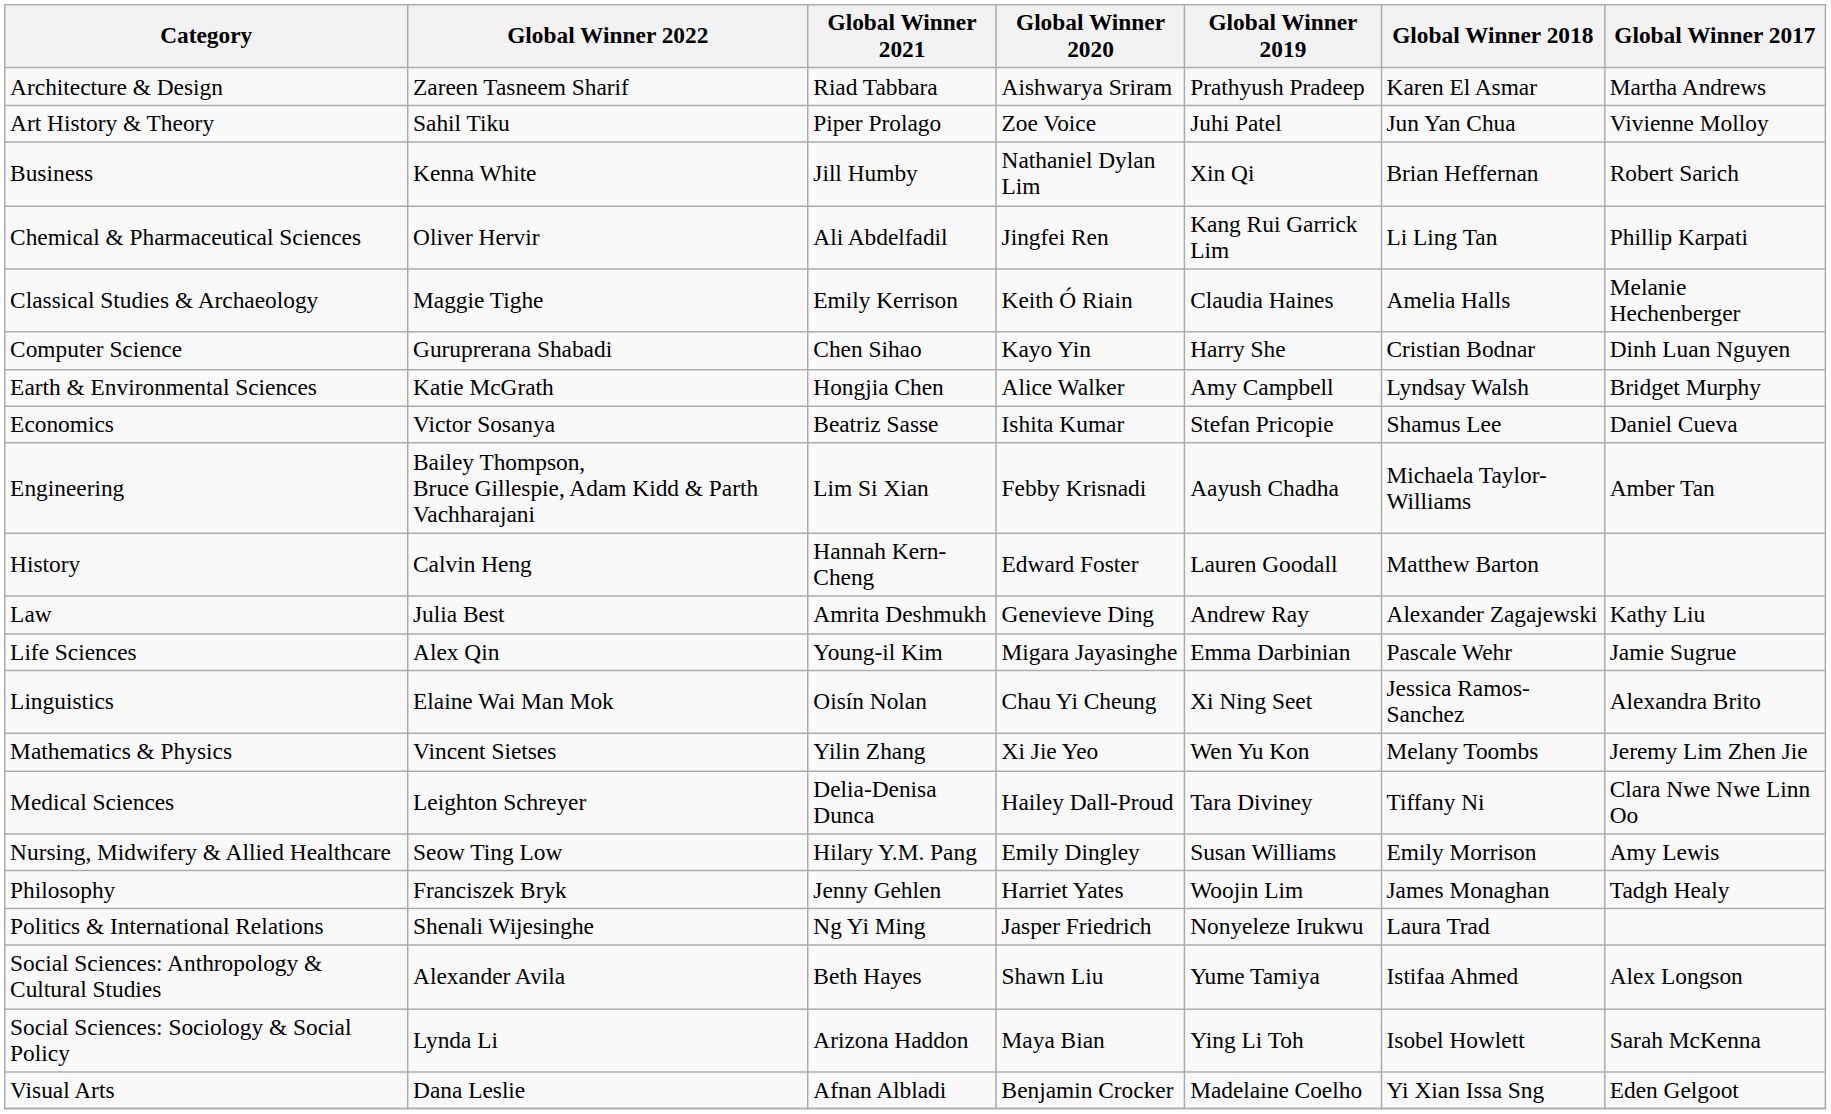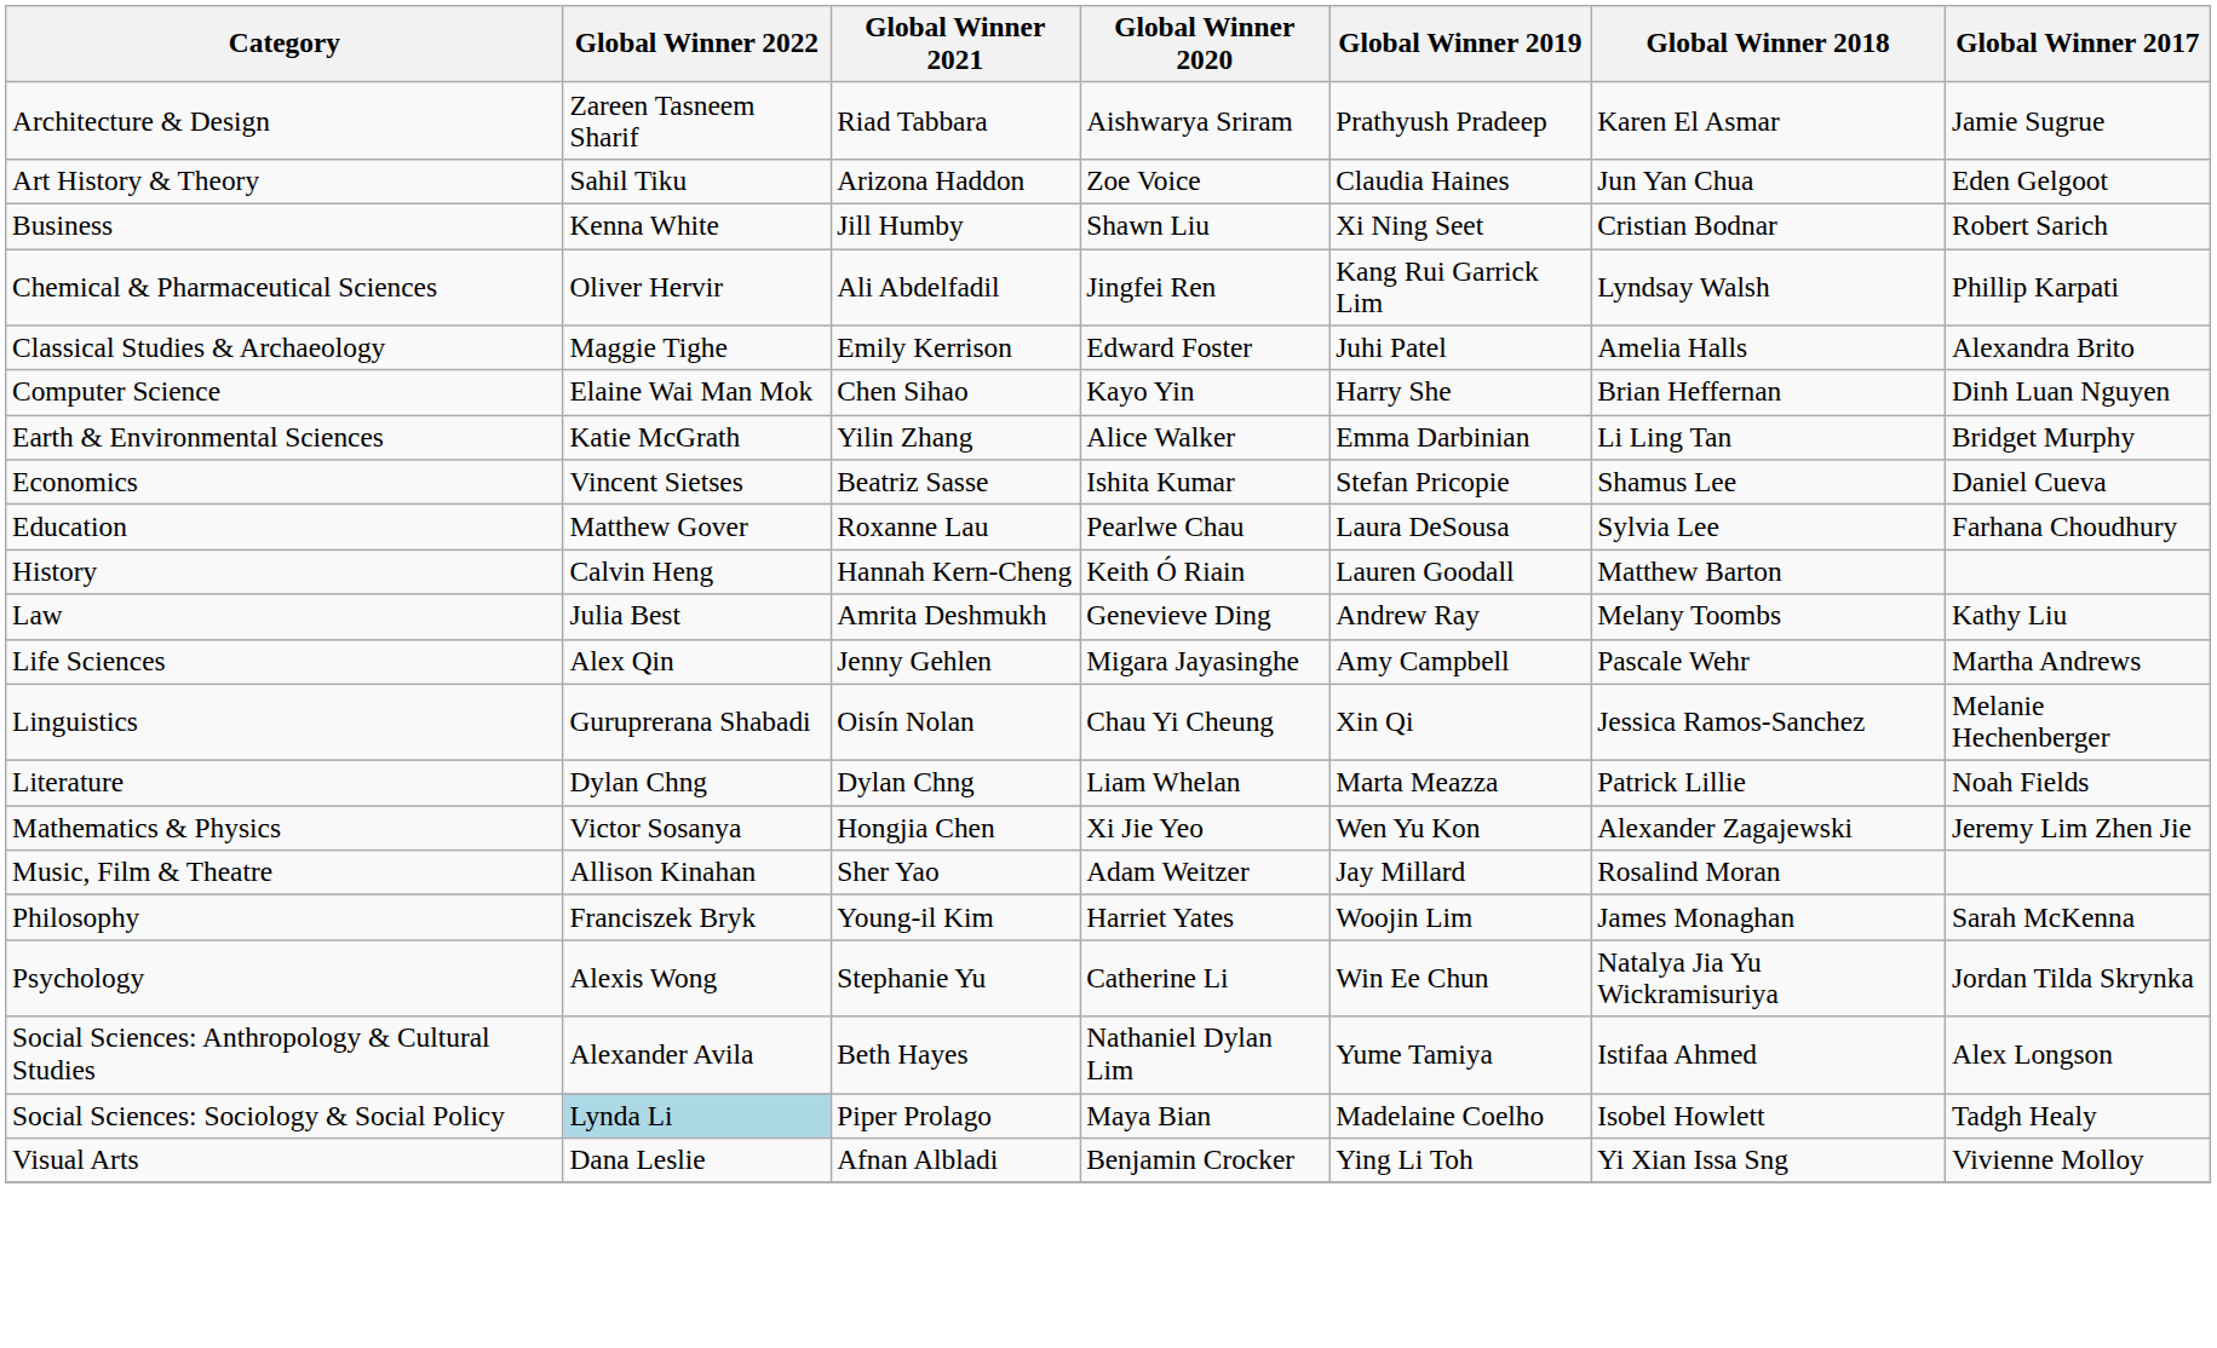Architecture & Design | Global Winner 2017: Martha Andrews -> Jamie Sugrue
Art History & Theory | Global Winner 2021: Piper Prolago -> Arizona Haddon
Art History & Theory | Global Winner 2019: Juhi Patel -> Claudia Haines
Art History & Theory | Global Winner 2017: Vivienne Molloy -> Eden Gelgoot
Business | Global Winner 2020: Nathaniel Dylan Lim -> Shawn Liu
Business | Global Winner 2019: Xin Qi -> Xi Ning Seet
Business | Global Winner 2018: Brian Heffernan -> Cristian Bodnar
Chemical & Pharmaceutical Sciences | Global Winner 2018: Li Ling Tan -> Lyndsay Walsh
Classical Studies & Archaeology | Global Winner 2020: Keith Ó Riain -> Edward Foster
Classical Studies & Archaeology | Global Winner 2019: Claudia Haines -> Juhi Patel
Classical Studies & Archaeology | Global Winner 2017: Melanie Hechenberger -> Alexandra Brito
Computer Science | Global Winner 2022: Guruprerana Shabadi -> Elaine Wai Man Mok
Computer Science | Global Winner 2018: Cristian Bodnar -> Brian Heffernan
Earth & Environmental Sciences | Global Winner 2021: Hongjia Chen -> Yilin Zhang
Earth & Environmental Sciences | Global Winner 2019: Amy Campbell -> Emma Darbinian
Earth & Environmental Sciences | Global Winner 2018: Lyndsay Walsh -> Li Ling Tan
Economics | Global Winner 2022: Victor Sosanya -> Vincent Sietses
+ row: Education | Matthew Gover | Roxanne Lau | Pearlwe Chau | Laura DeSousa | Sylvia Lee | Farhana Choudhury
- row: Engineering | Bailey Thompson, Bruce Gillespie, Adam Kidd & Parth Vachharajani | Lim Si Xian | Febby Krisnadi | Aayush Chadha | Michaela Taylor-Williams | Amber Tan
History | Global Winner 2020: Edward Foster -> Keith Ó Riain
Law | Global Winner 2018: Alexander Zagajewski -> Melany Toombs
Life Sciences | Global Winner 2021: Young-il Kim -> Jenny Gehlen
Life Sciences | Global Winner 2019: Emma Darbinian -> Amy Campbell
Life Sciences | Global Winner 2017: Jamie Sugrue -> Martha Andrews
Linguistics | Global Winner 2022: Elaine Wai Man Mok -> Guruprerana Shabadi
Linguistics | Global Winner 2019: Xi Ning Seet -> Xin Qi
Linguistics | Global Winner 2017: Alexandra Brito -> Melanie Hechenberger
+ row: Literature | Dylan Chng | Dylan Chng | Liam Whelan | Marta Meazza | Patrick Lillie | Noah Fields
Mathematics & Physics | Global Winner 2022: Vincent Sietses -> Victor Sosanya
Mathematics & Physics | Global Winner 2021: Yilin Zhang -> Hongjia Chen
Mathematics & Physics | Global Winner 2018: Melany Toombs -> Alexander Zagajewski
- row: Medical Sciences | Leighton Schreyer | Delia-Denisa Dunca | Hailey Dall-Proud | Tara Diviney | Tiffany Ni | Clara Nwe Nwe Linn Oo
+ row: Music, Film & Theatre | Allison Kinahan | Sher Yao | Adam Weitzer | Jay Millard | Rosalind Moran
- row: Nursing, Midwifery & Allied Healthcare | Seow Ting Low | Hilary Y.M. Pang | Emily Dingley | Susan Williams | Emily Morrison | Amy Lewis
Philosophy | Global Winner 2021: Jenny Gehlen -> Young-il Kim
Philosophy | Global Winner 2017: Tadgh Healy -> Sarah McKenna
- row: Politics & International Relations | Shenali Wijesinghe | Ng Yi Ming | Jasper Friedrich | Nonyeleze Irukwu | Laura Trad
+ row: Psychology | Alexis Wong | Stephanie Yu | Catherine Li | Win Ee Chun | Natalya Jia Yu Wickramisuriya | Jordan Tilda Skrynka
Social Sciences: Anthropology & Cultural Studies | Global Winner 2020: Shawn Liu -> Nathaniel Dylan Lim
Social Sciences: Sociology & Social Policy | Global Winner 2022: no background -> lightblue background
Social Sciences: Sociology & Social Policy | Global Winner 2021: Arizona Haddon -> Piper Prolago
Social Sciences: Sociology & Social Policy | Global Winner 2019: Ying Li Toh -> Madelaine Coelho
Social Sciences: Sociology & Social Policy | Global Winner 2017: Sarah McKenna -> Tadgh Healy
Visual Arts | Global Winner 2019: Madelaine Coelho -> Ying Li Toh
Visual Arts | Global Winner 2017: Eden Gelgoot -> Vivienne Molloy
